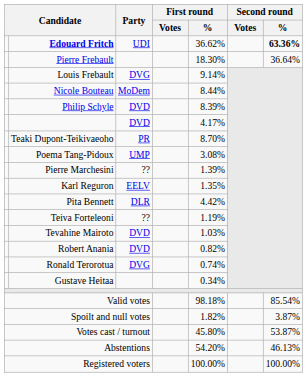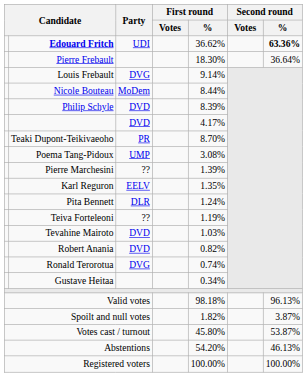Pita Bennett | First round / %: 4.42% -> 1.24%
Valid votes | Second round / %: 85.54% -> 96.13%
